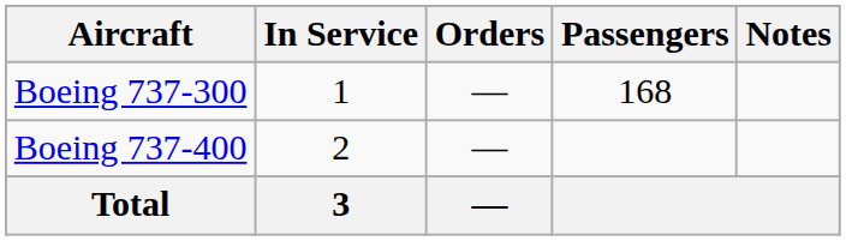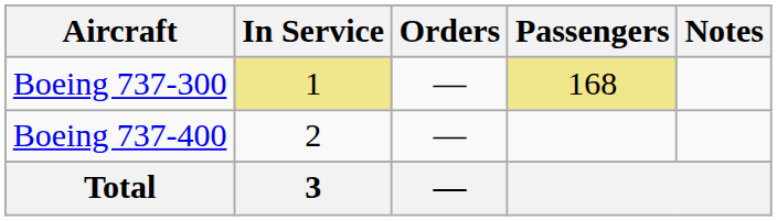Boeing 737-300 | In Service: no background -> khaki background
Boeing 737-300 | Passengers: no background -> khaki background
